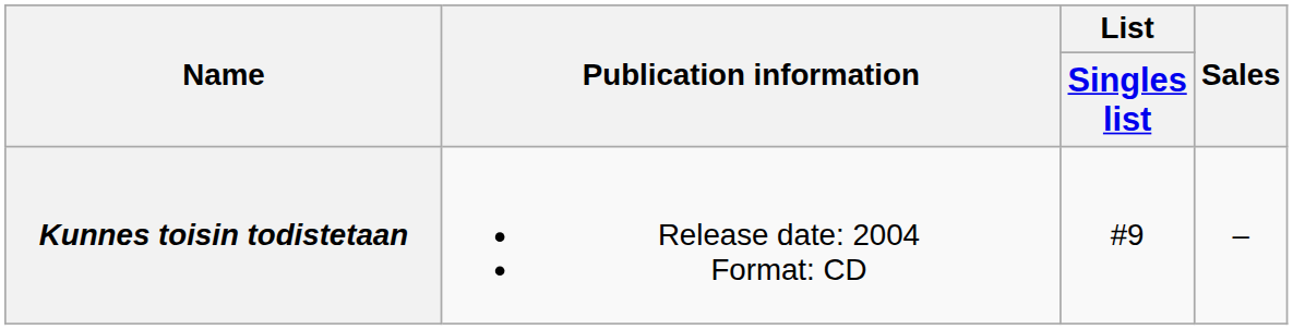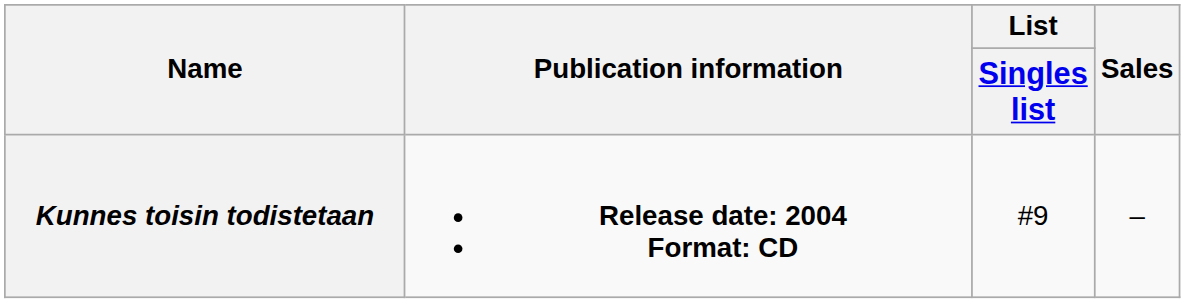Kunnes toisin todistetaan | Publication information: normal -> bold
